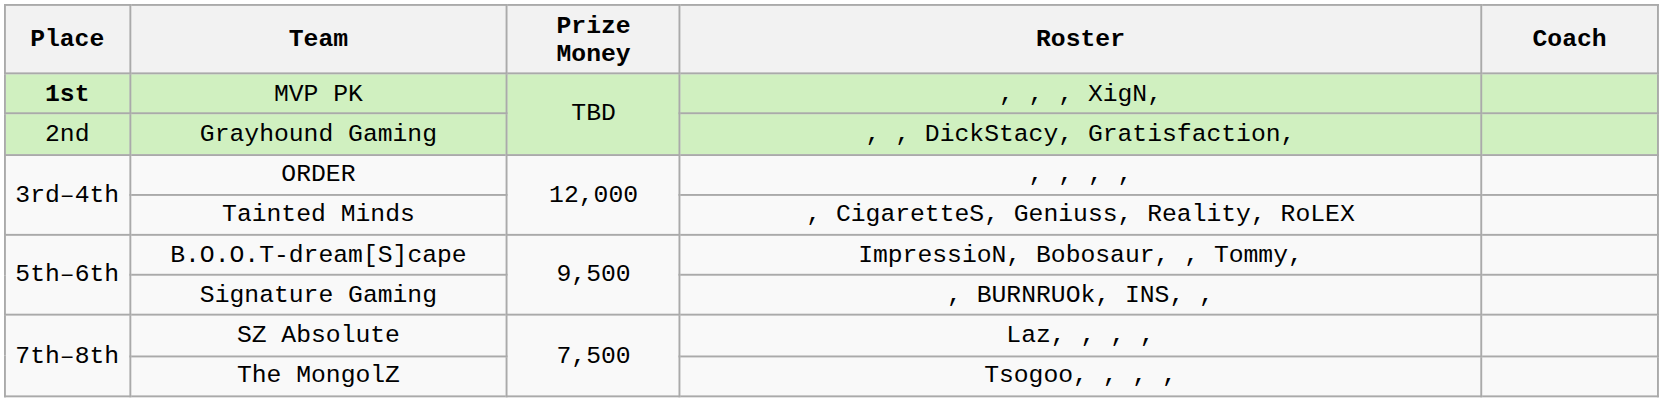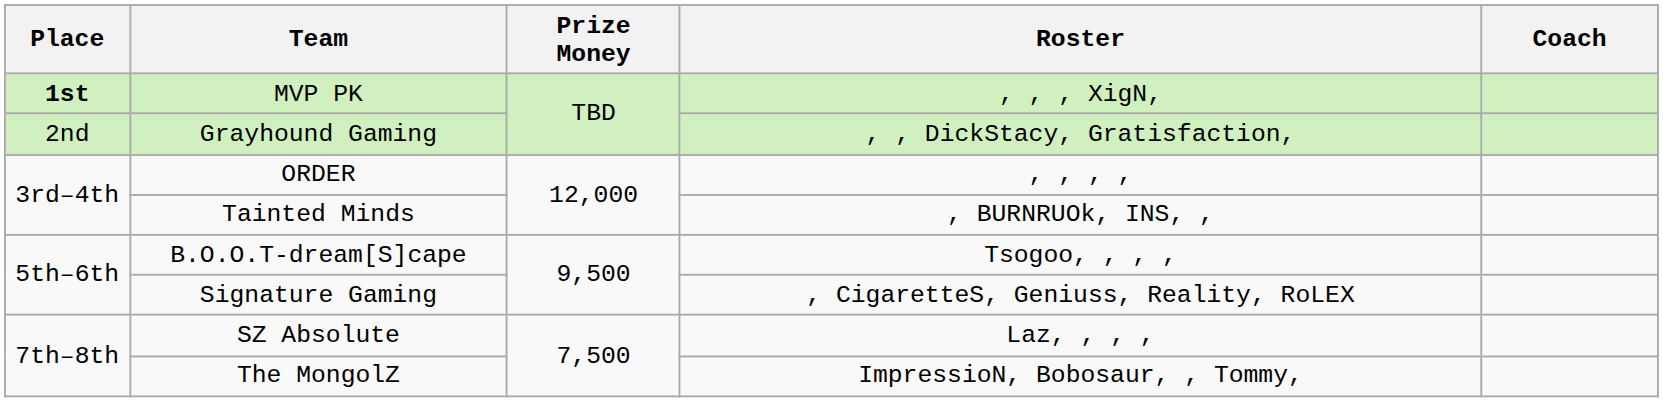Tainted Minds | Roster: , CigaretteS, Geniuss, Reality, RoLEX -> , BURNRUOk, INS, ,
B.O.O.T-dream[S]cape | Roster: ImpressioN, Bobosaur, , Tommy, -> Tsogoo, , , ,
Signature Gaming | Roster: , BURNRUOk, INS, , -> , CigaretteS, Geniuss, Reality, RoLEX
The MongolZ | Roster: Tsogoo, , , , -> ImpressioN, Bobosaur, , Tommy,
